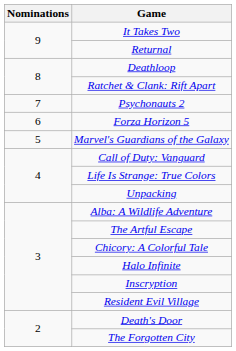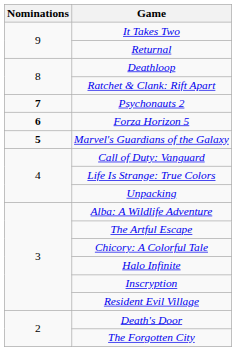Psychonauts 2 | Nominations: normal -> bold
Forza Horizon 5 | Nominations: normal -> bold
Marvel's Guardians of the Galaxy | Nominations: normal -> bold
